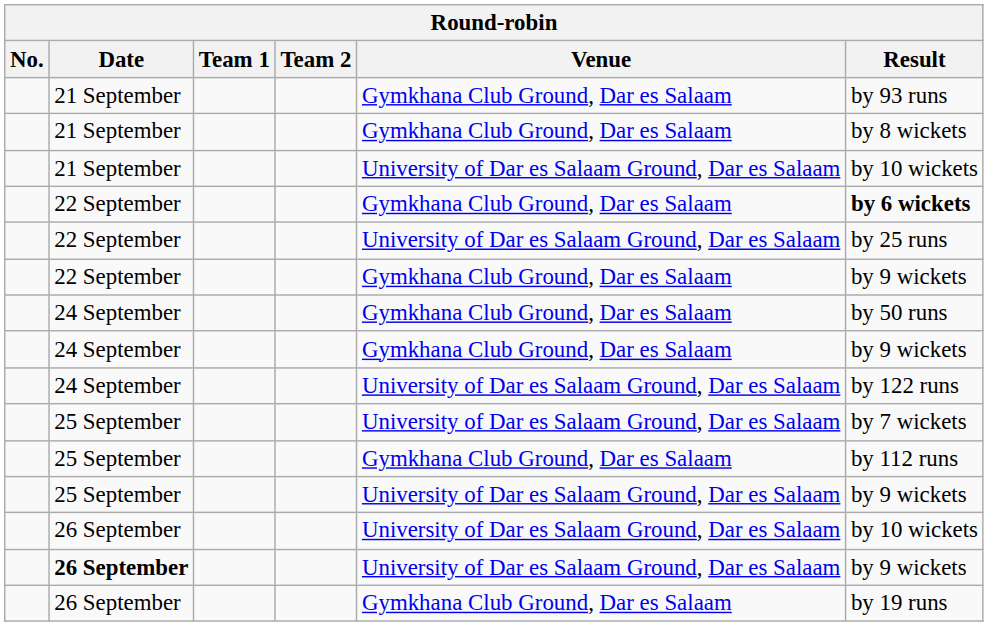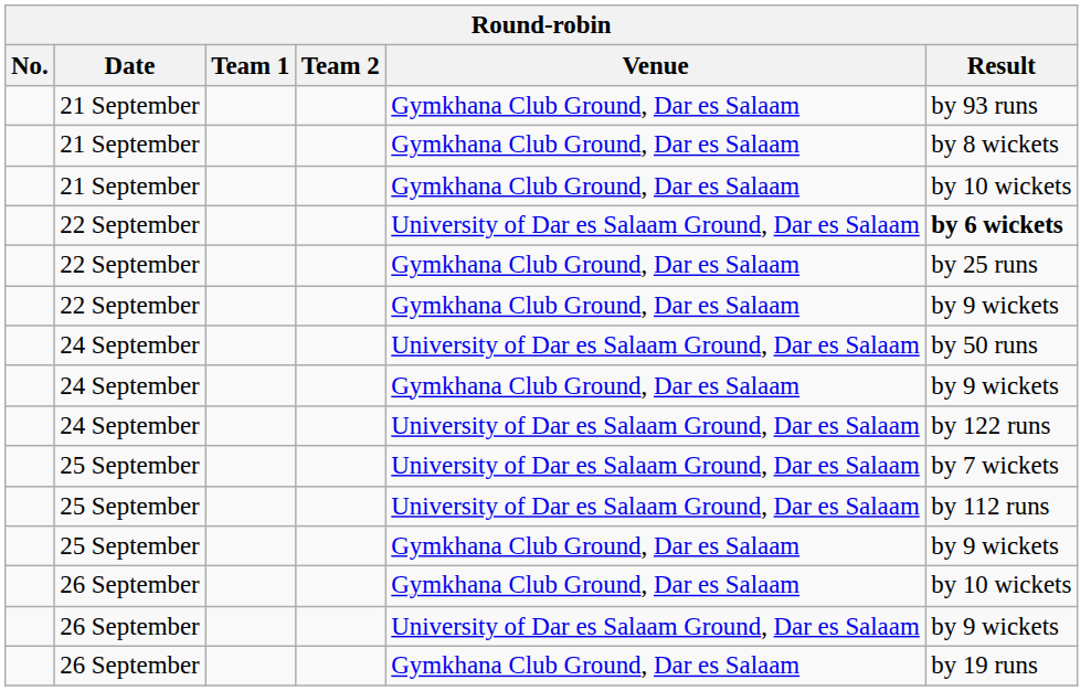row 5 | Venue: University of Dar es Salaam Ground, Dar es Salaam -> Gymkhana Club Ground, Dar es Salaam
row 6 | Venue: Gymkhana Club Ground, Dar es Salaam -> University of Dar es Salaam Ground, Dar es Salaam
row 7 | Venue: University of Dar es Salaam Ground, Dar es Salaam -> Gymkhana Club Ground, Dar es Salaam
row 9 | Venue: Gymkhana Club Ground, Dar es Salaam -> University of Dar es Salaam Ground, Dar es Salaam
row 13 | Venue: Gymkhana Club Ground, Dar es Salaam -> University of Dar es Salaam Ground, Dar es Salaam
row 14 | Venue: University of Dar es Salaam Ground, Dar es Salaam -> Gymkhana Club Ground, Dar es Salaam
row 15 | Venue: University of Dar es Salaam Ground, Dar es Salaam -> Gymkhana Club Ground, Dar es Salaam
row 16 | Date: bold -> normal
